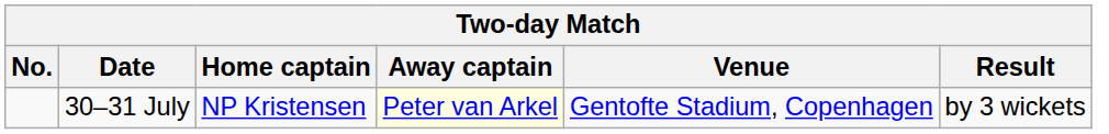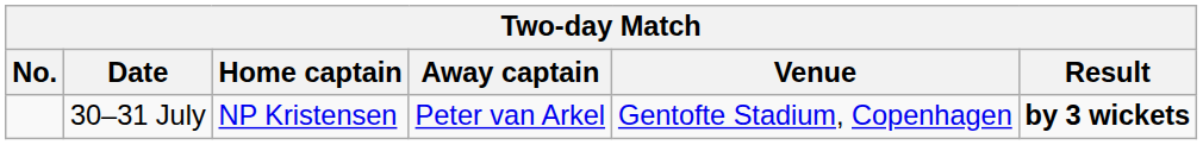30–31 July | Away captain: lightyellow background -> no background
30–31 July | Result: normal -> bold
